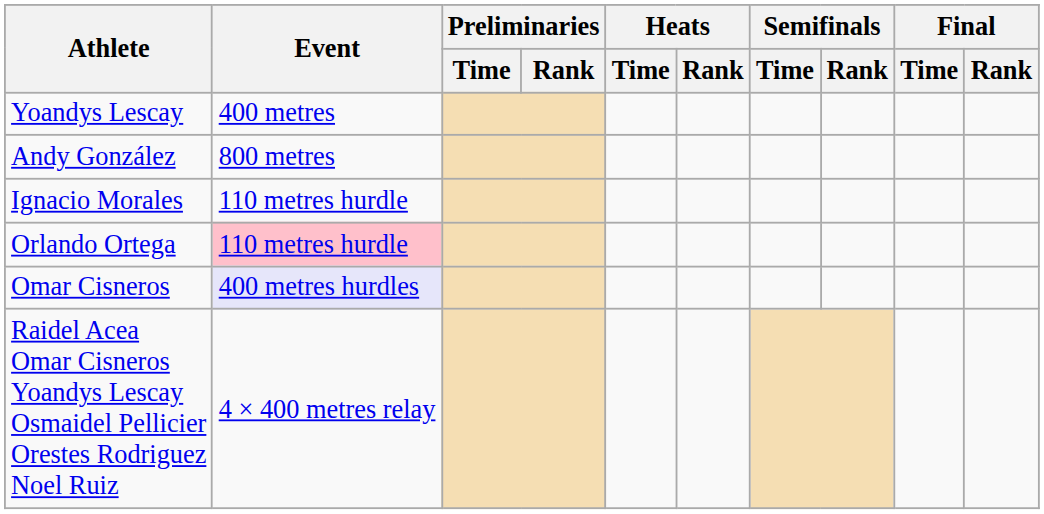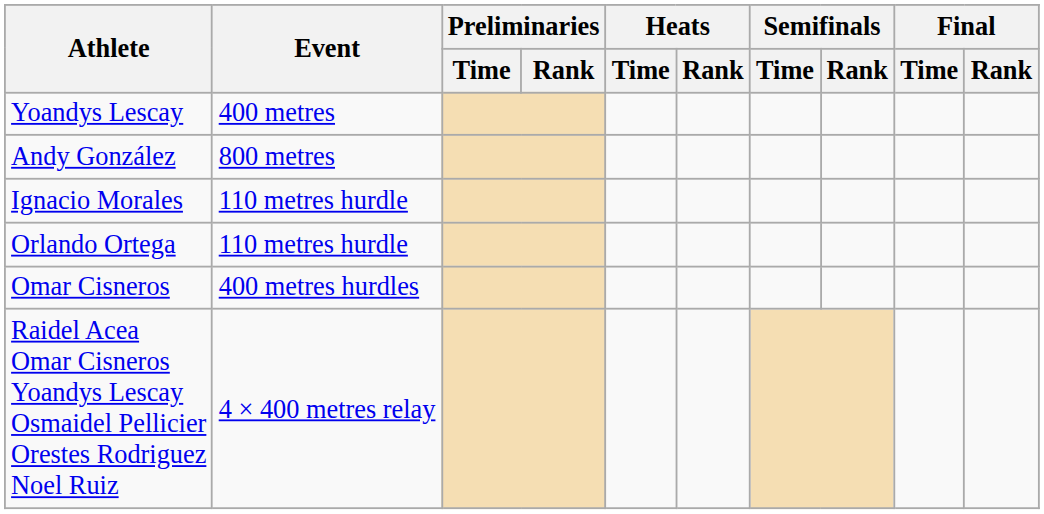Orlando Ortega | Event: pink background -> no background
Omar Cisneros | Event: lavender background -> no background
